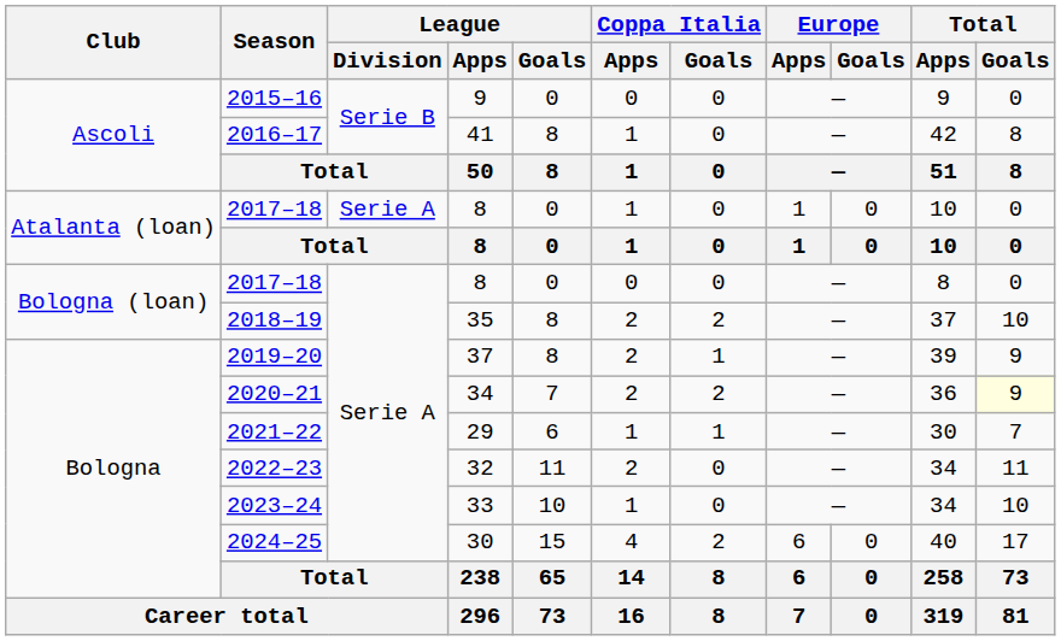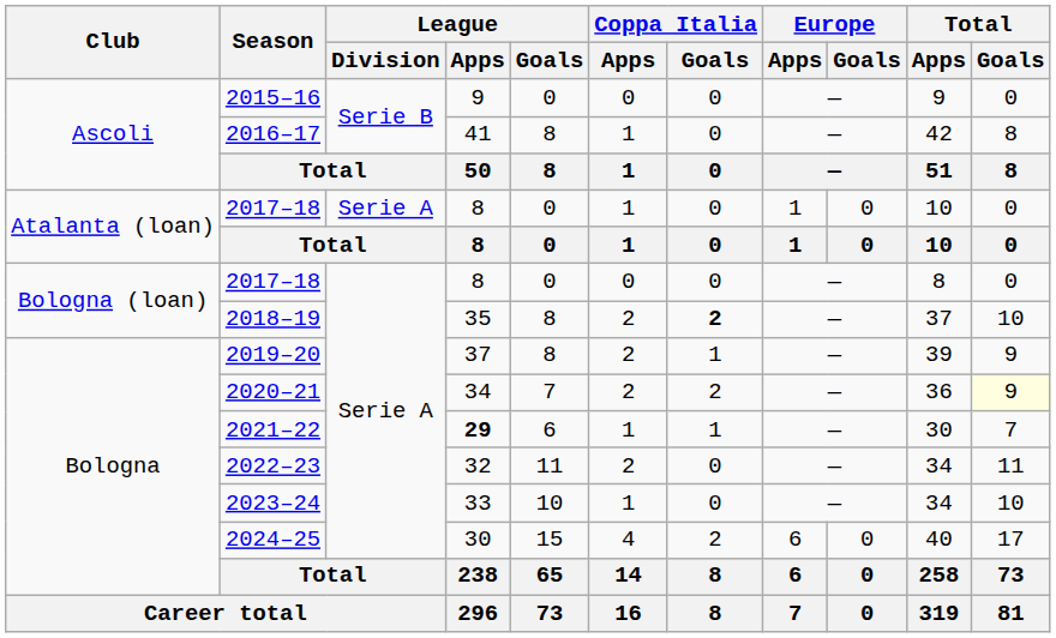2018–19 | Coppa Italia / Goals: normal -> bold
2021–22 | League / Apps: normal -> bold
